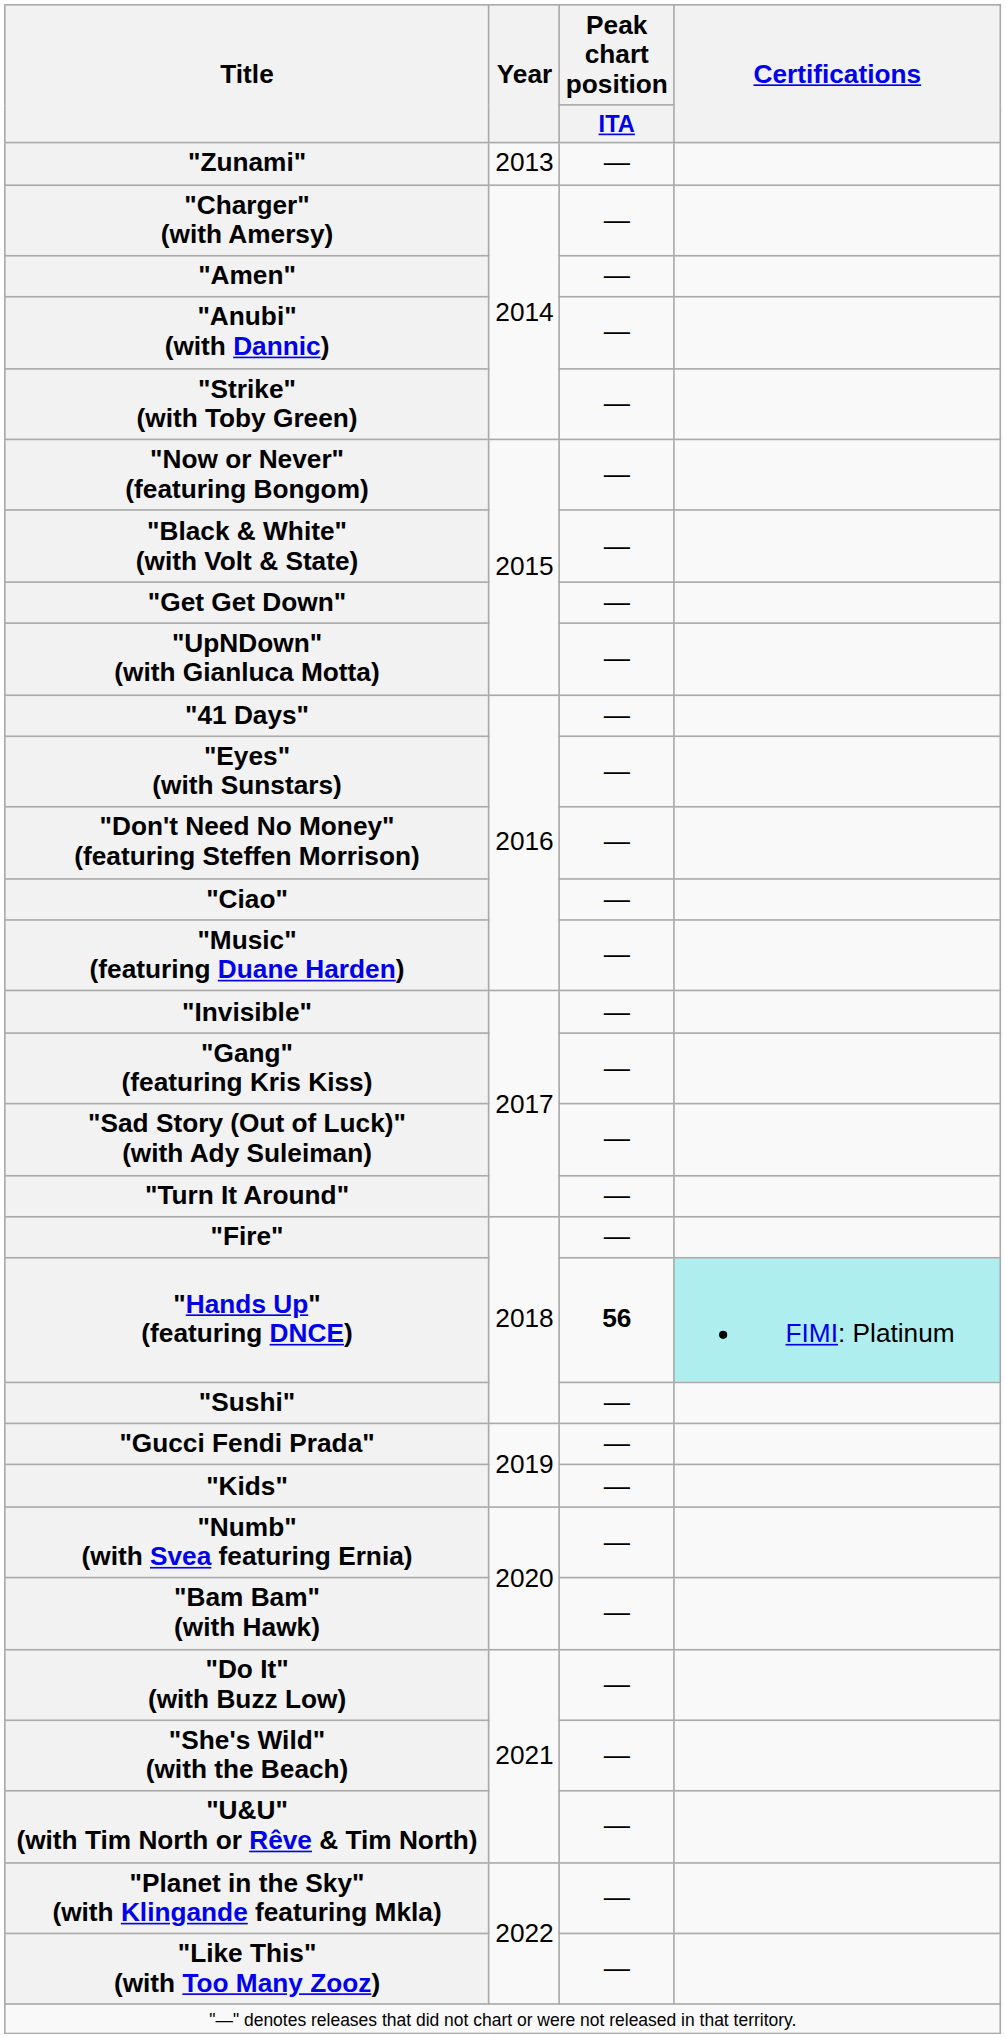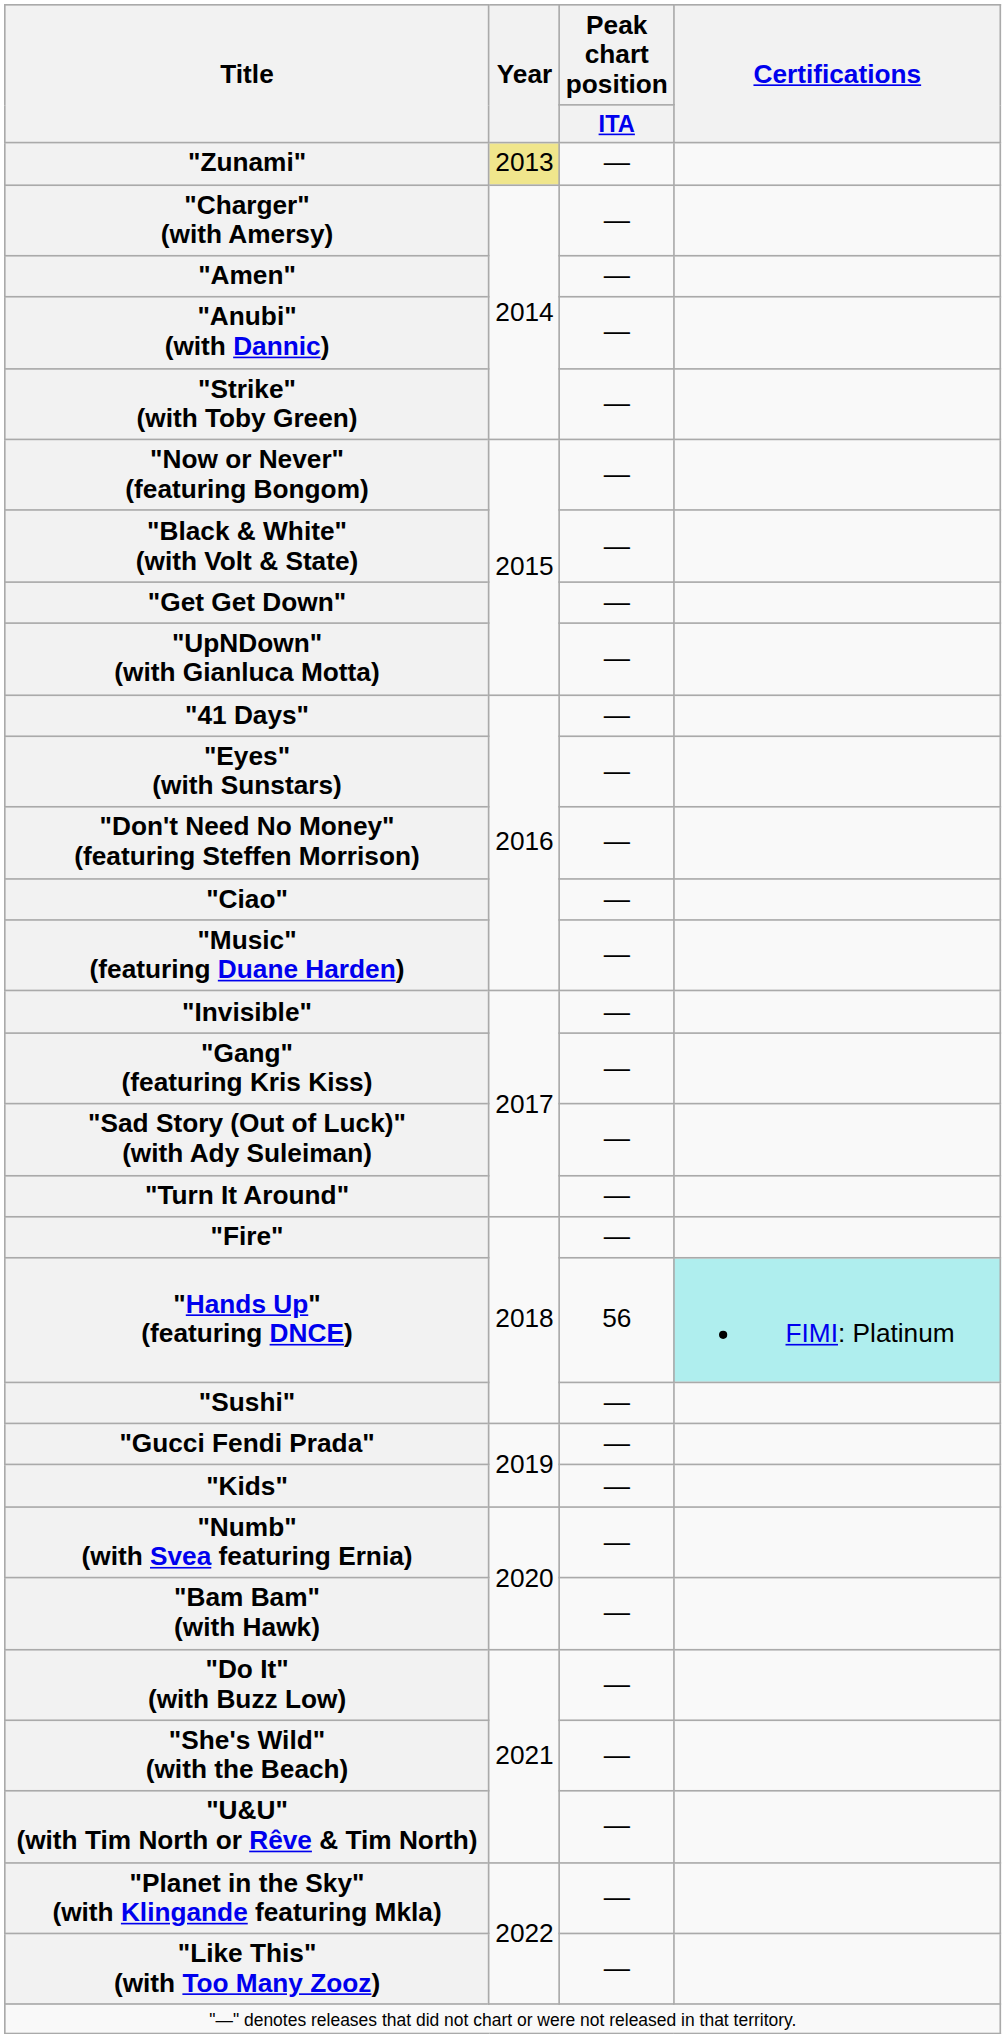"Zunami" | Year: no background -> khaki background
"Hands Up" (featuring DNCE) | Peak chart position / ITA: bold -> normal
